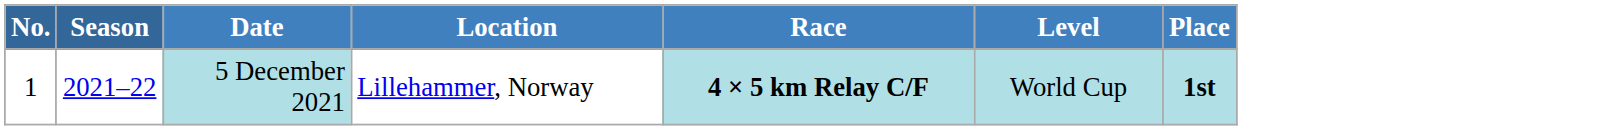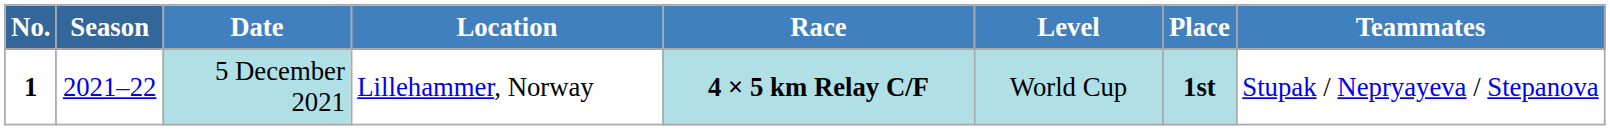+ column: Teammates | Stupak / Nepryayeva / Stepanova
5 December 2021 | No.: normal -> bold
